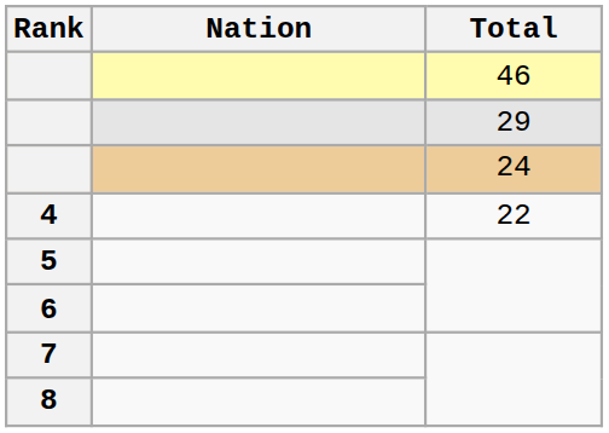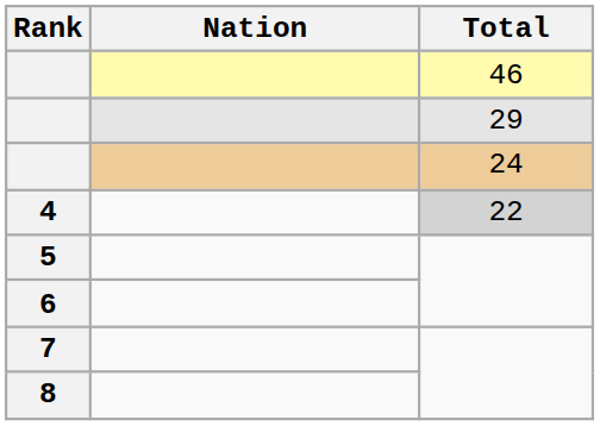4 | Total: no background -> lightgrey background
